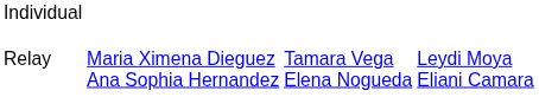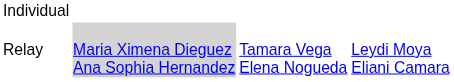Relay | column 2: no background -> lightgrey background
